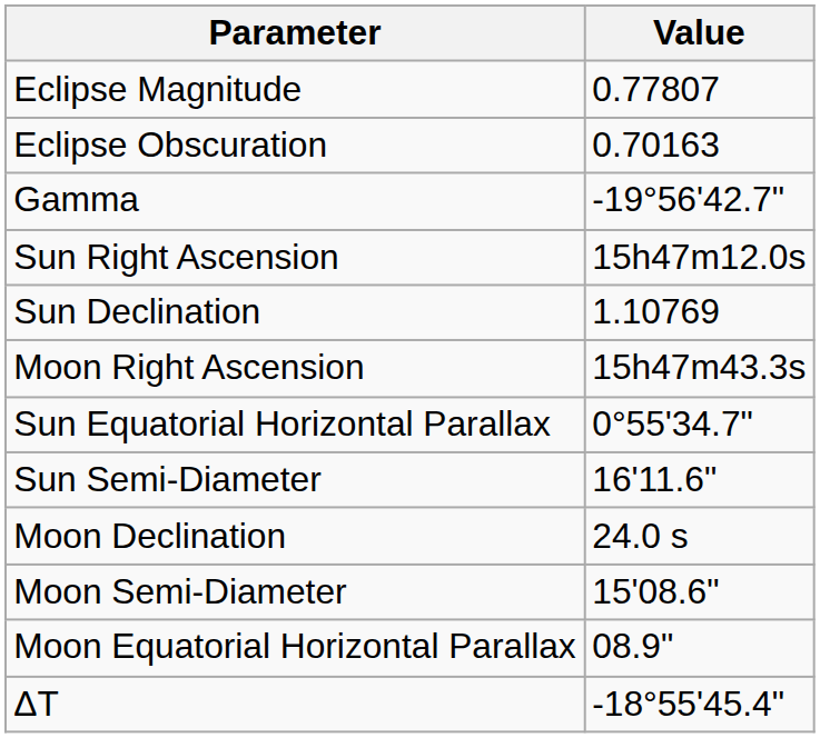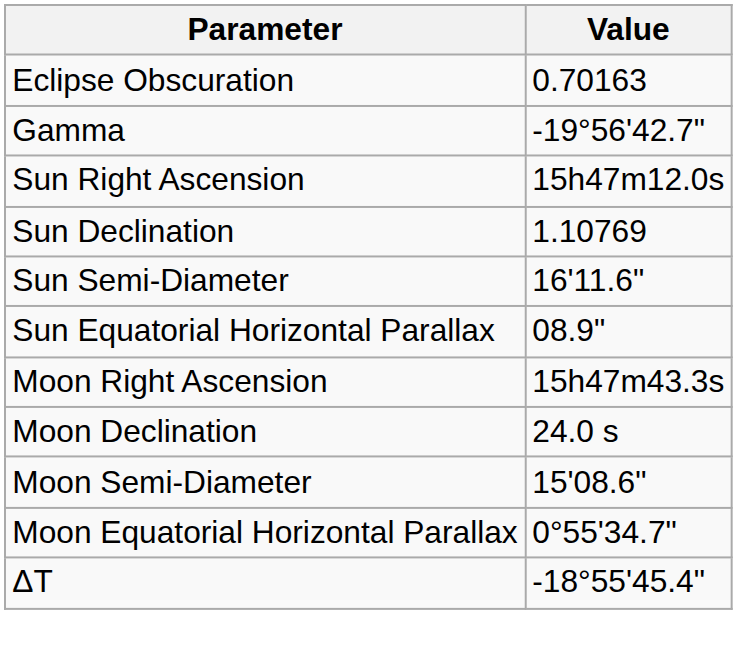- row: Eclipse Magnitude | 0.77807
rows swapped: Sun Semi-Diameter <-> Moon Right Ascension
Sun Equatorial Horizontal Parallax | Value: 0°55'34.7" -> 08.9"
Moon Equatorial Horizontal Parallax | Value: 08.9" -> 0°55'34.7"
